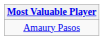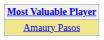row 2 | column 1: no background -> khaki background
